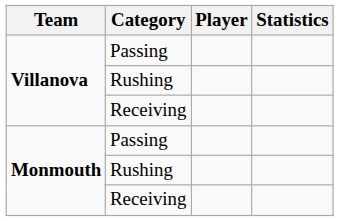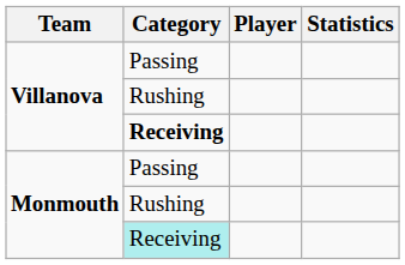Villanova / Receiving | Category: normal -> bold
Monmouth / Receiving | Category: no background -> paleturquoise background
